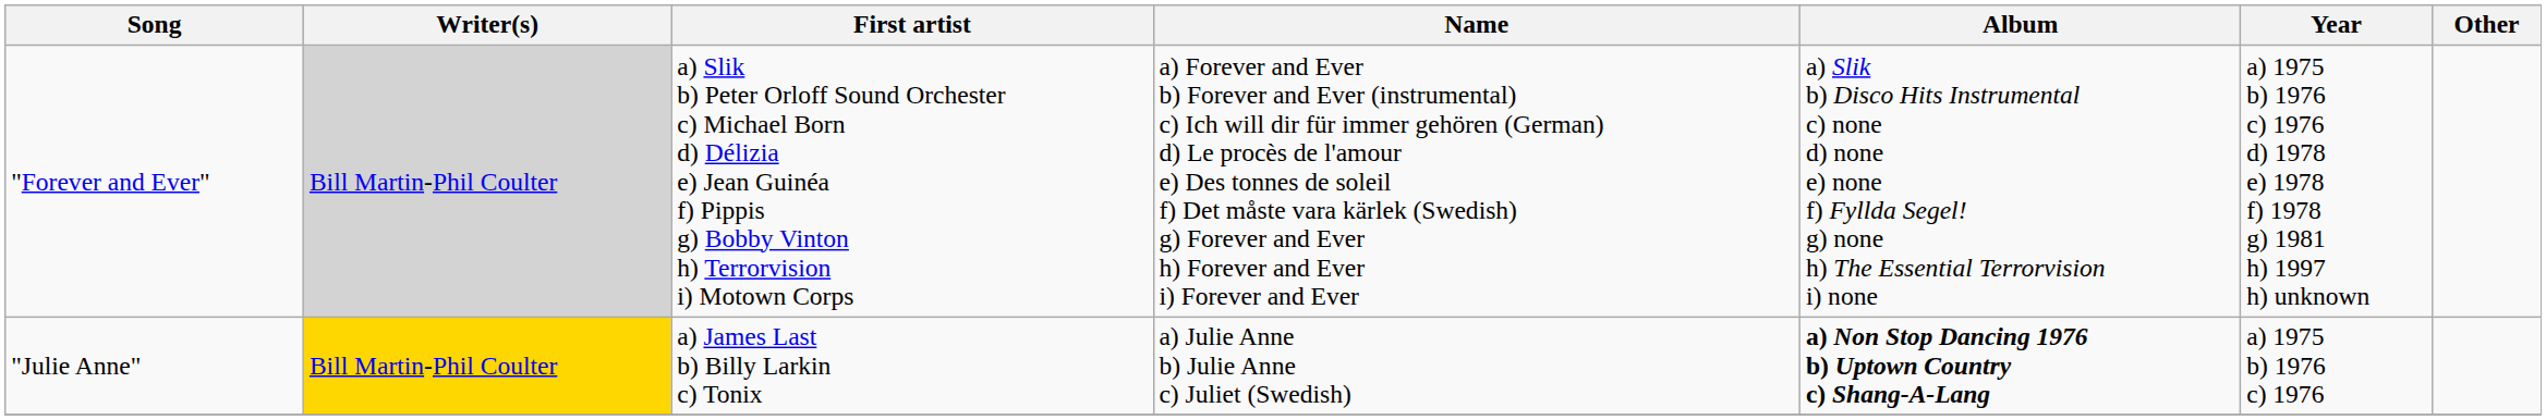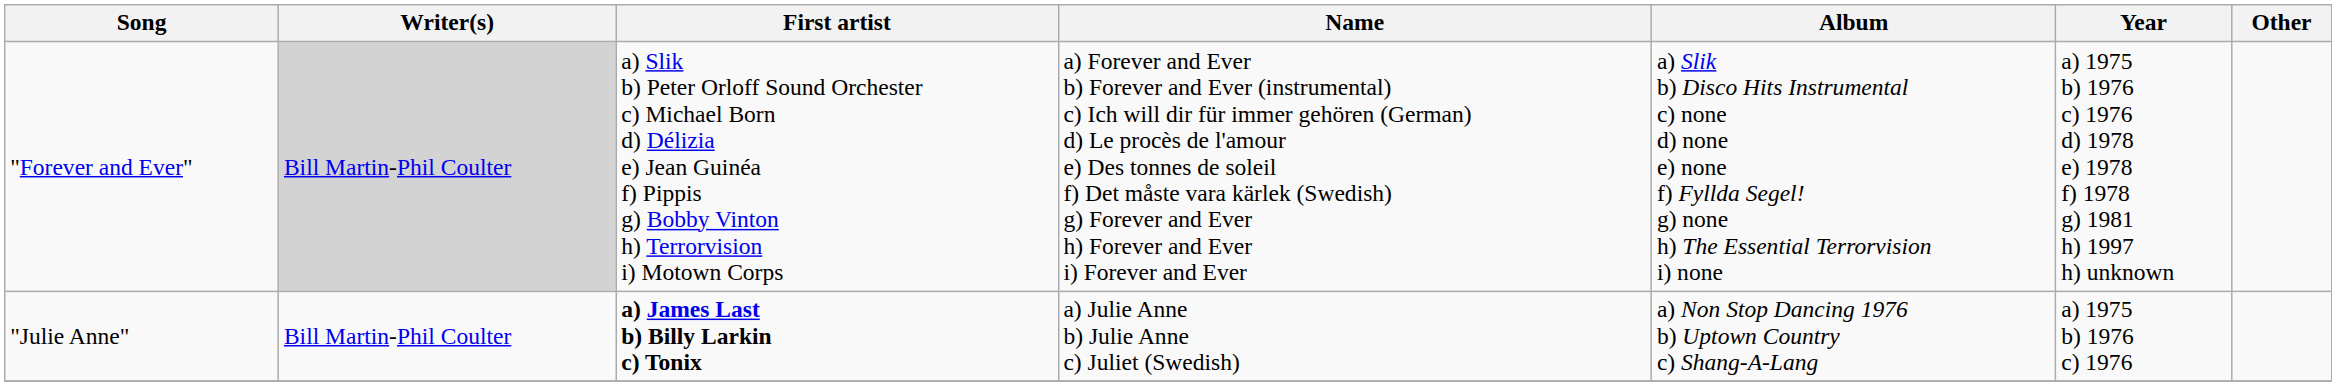"Julie Anne" | Writer(s): gold background -> no background
"Julie Anne" | First artist: normal -> bold
"Julie Anne" | Album: bold -> normal
